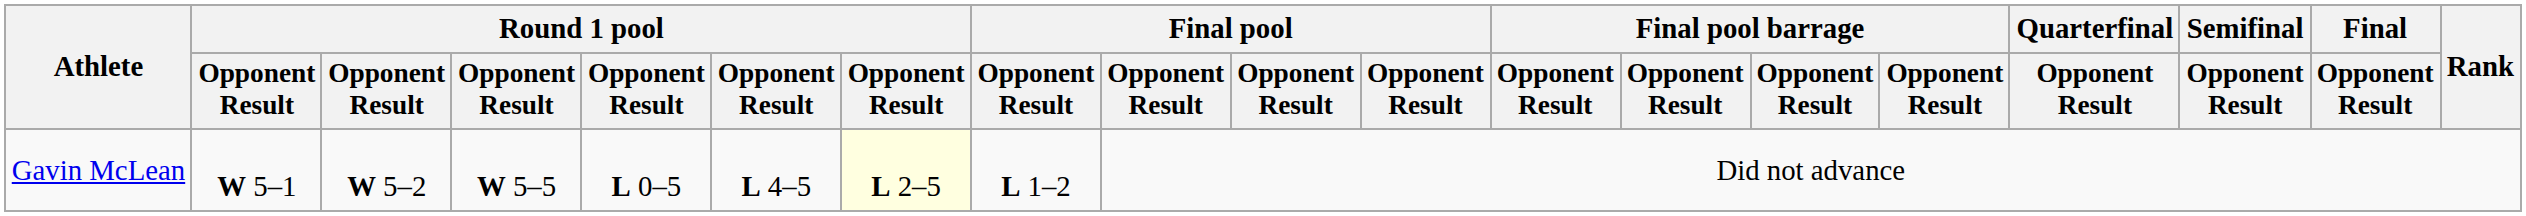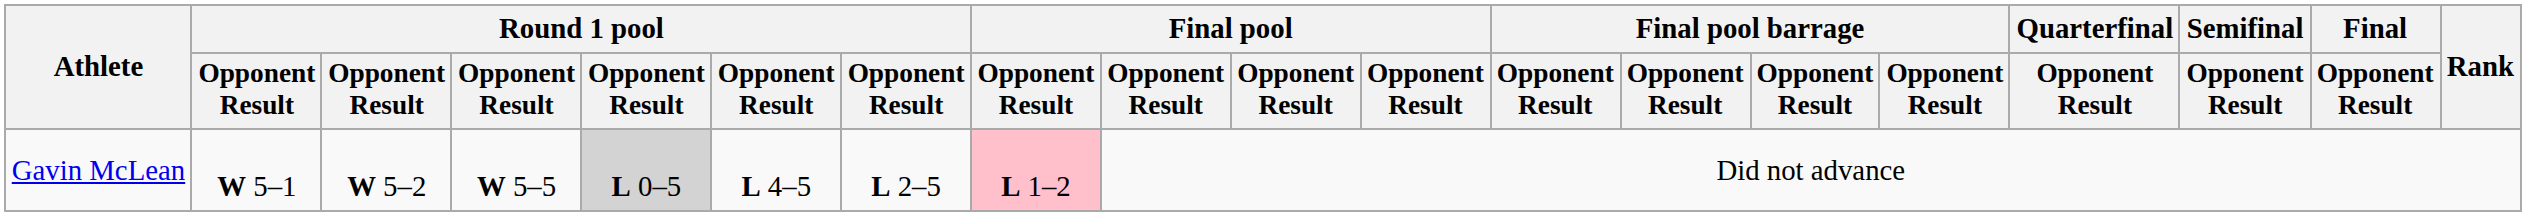Gavin McLean | column 5: no background -> lightgrey background
Gavin McLean | column 7: lightyellow background -> no background
Gavin McLean | column 8: no background -> pink background
